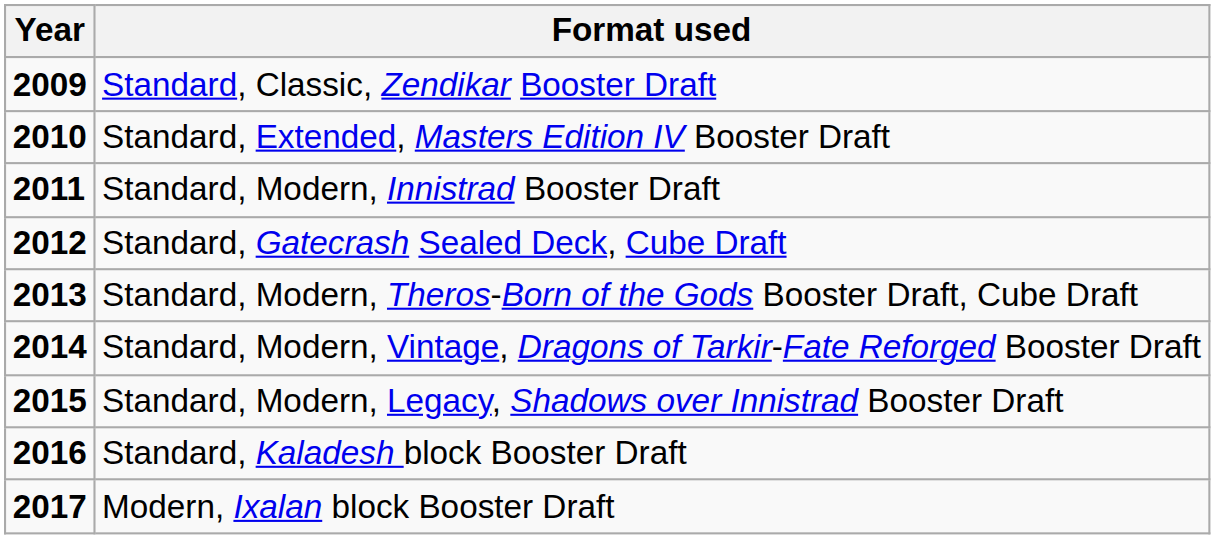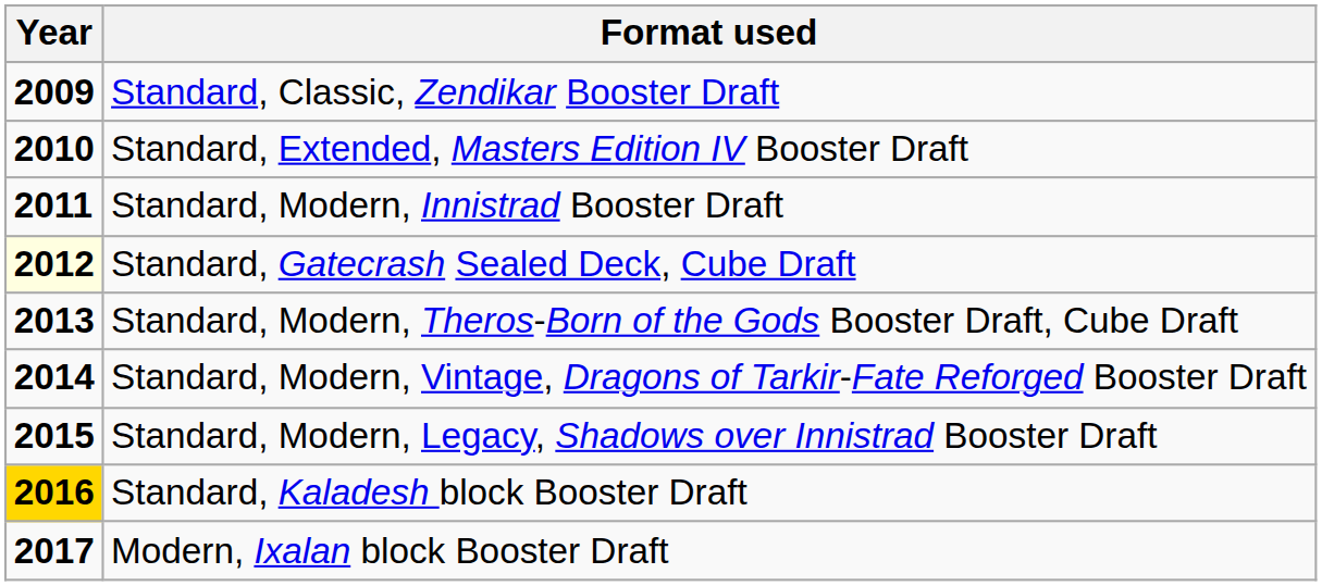Standard, Gatecrash Sealed Deck, Cube Draft | Year: no background -> lightyellow background
Standard, Kaladesh block Booster Draft | Year: no background -> gold background
